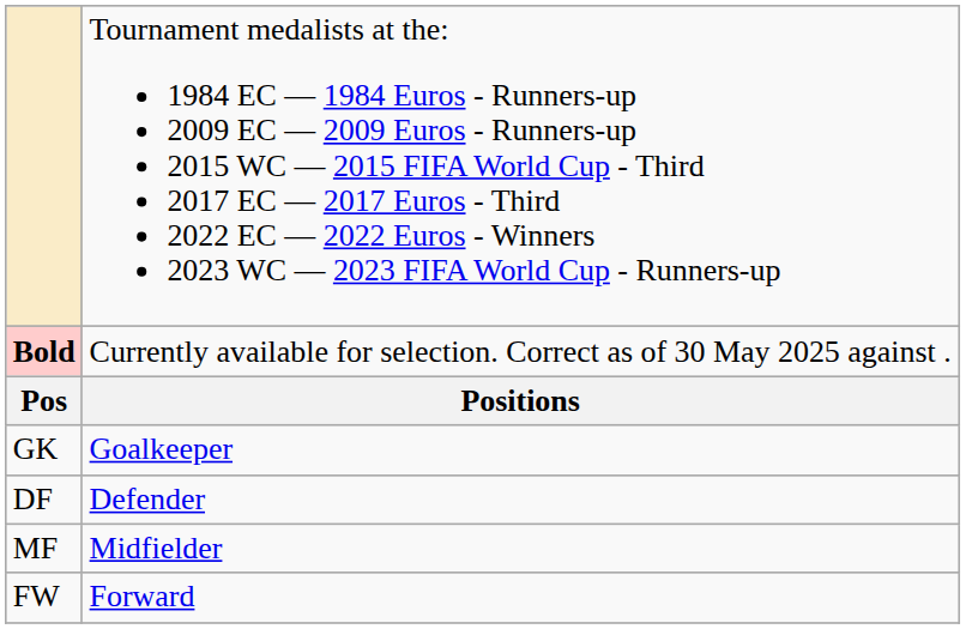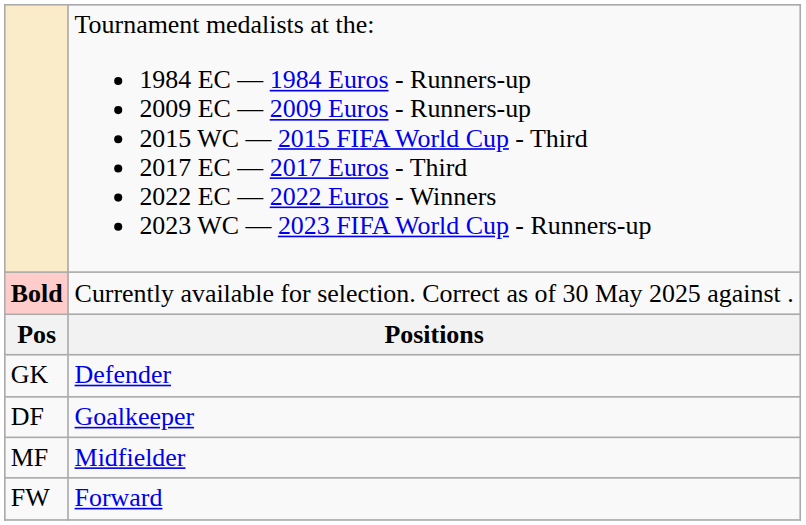GK | column 2: Goalkeeper -> Defender
DF | column 2: Defender -> Goalkeeper
